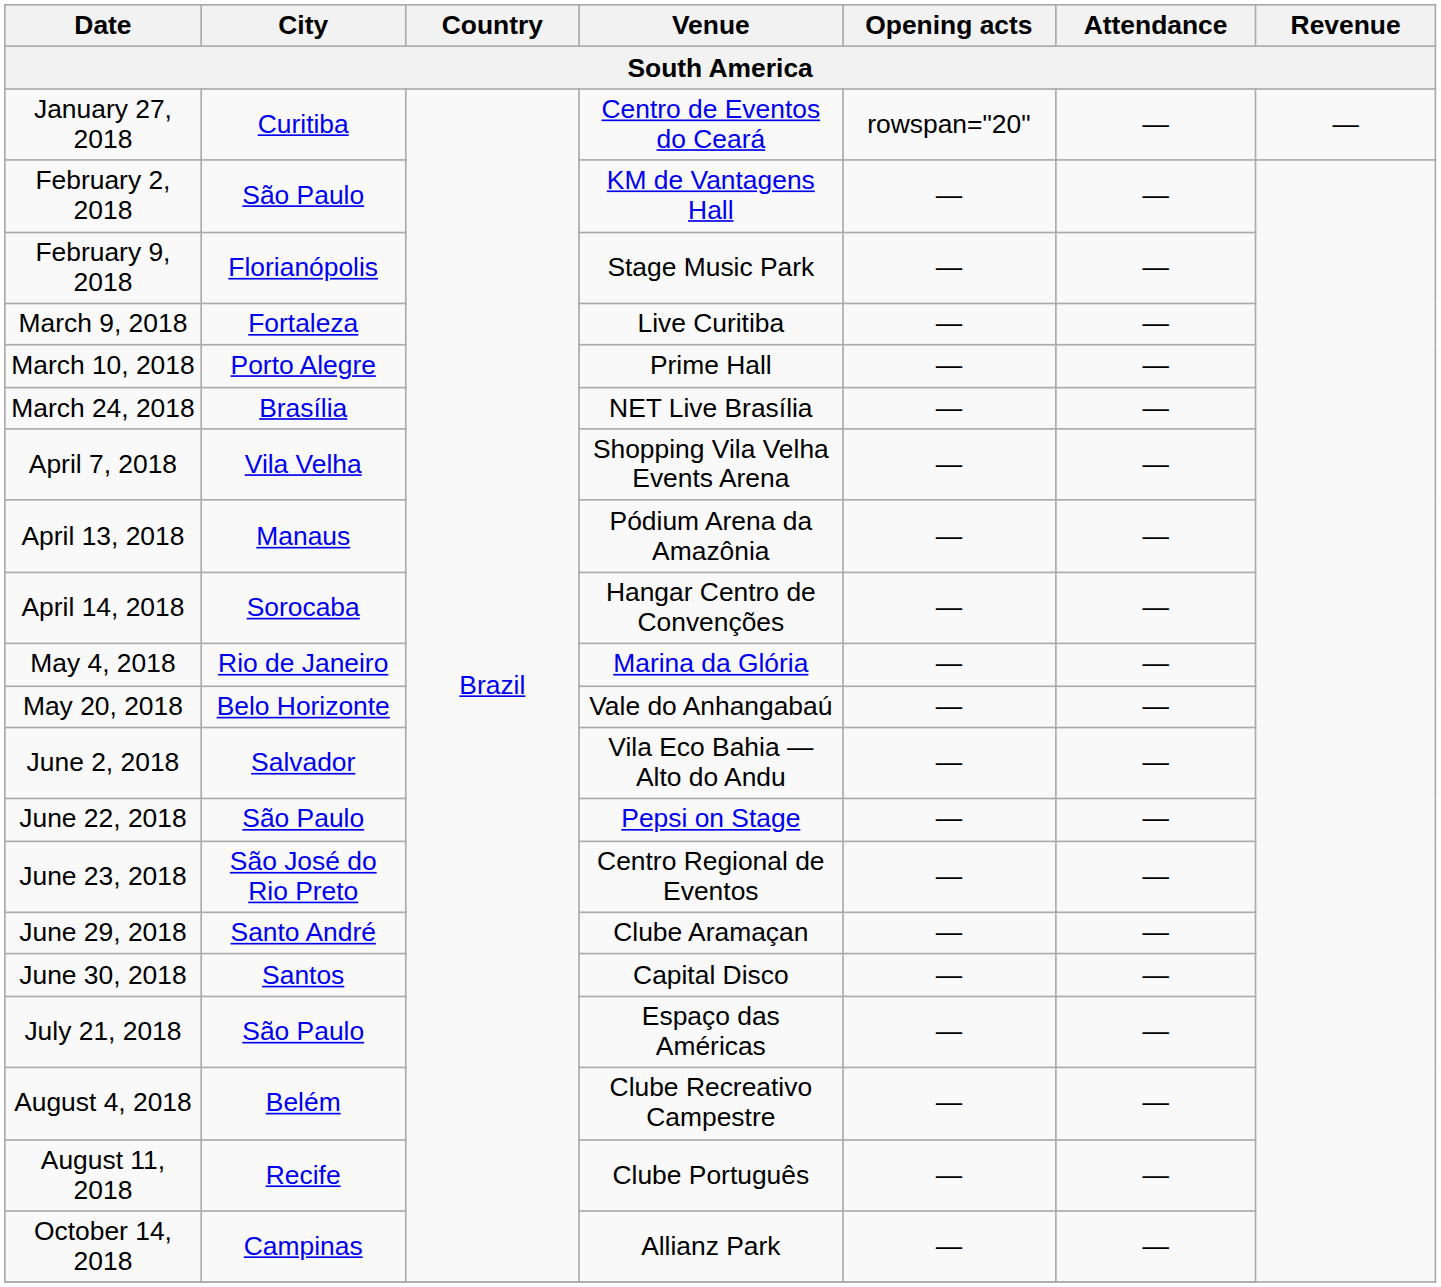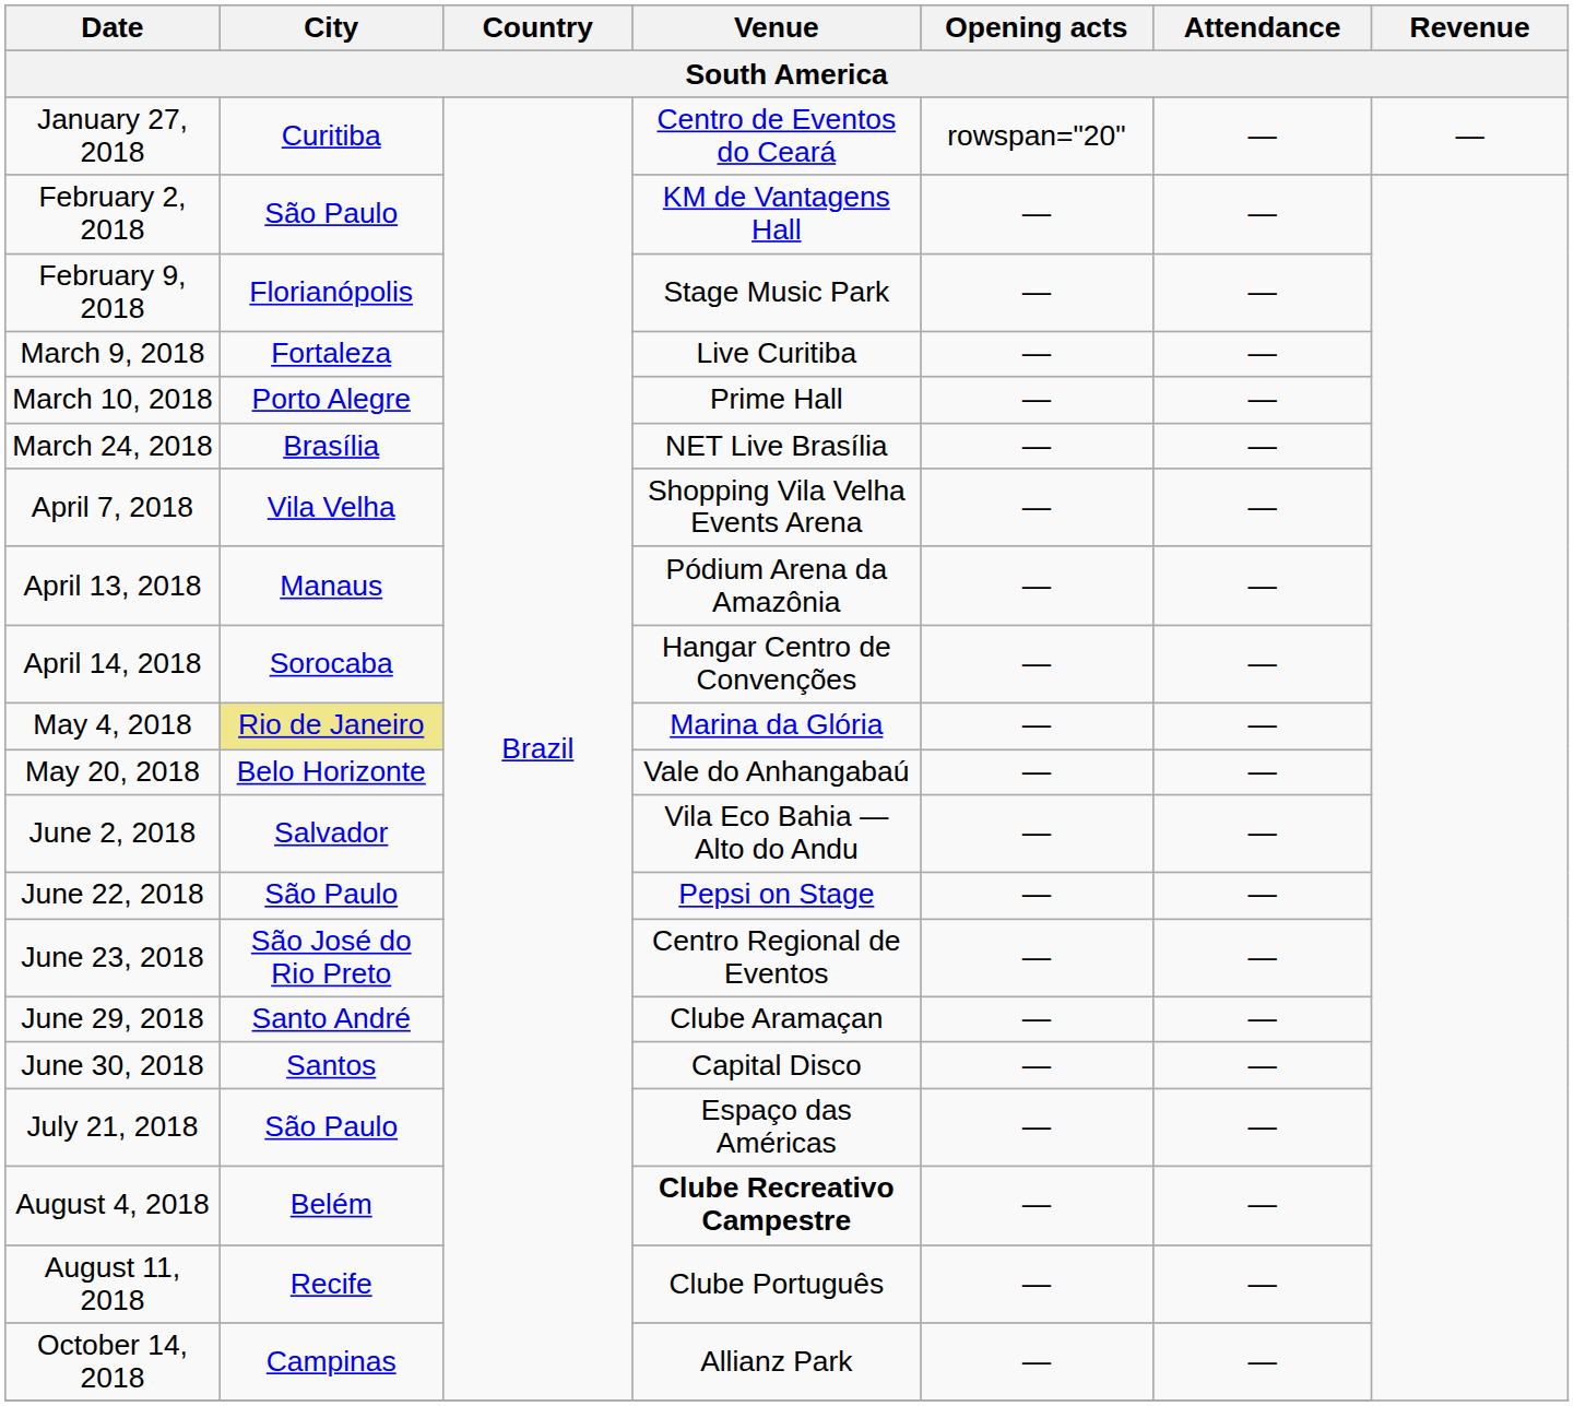May 4, 2018 | City: no background -> khaki background
August 4, 2018 | Venue: normal -> bold
